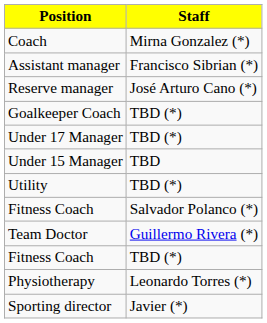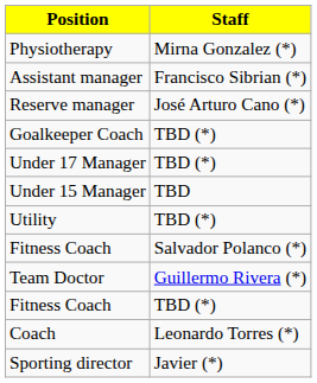row 2 | Position: Coach -> Physiotherapy
row 12 | Position: Physiotherapy -> Coach
